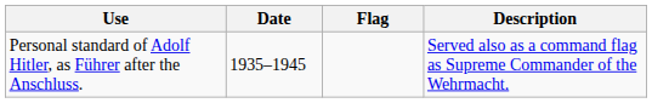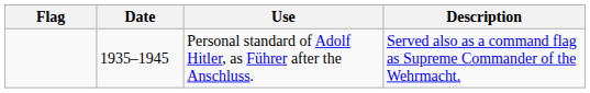columns swapped: Flag <-> Use
